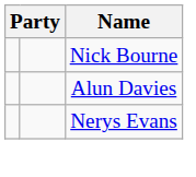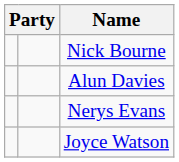+ row: Joyce Watson
